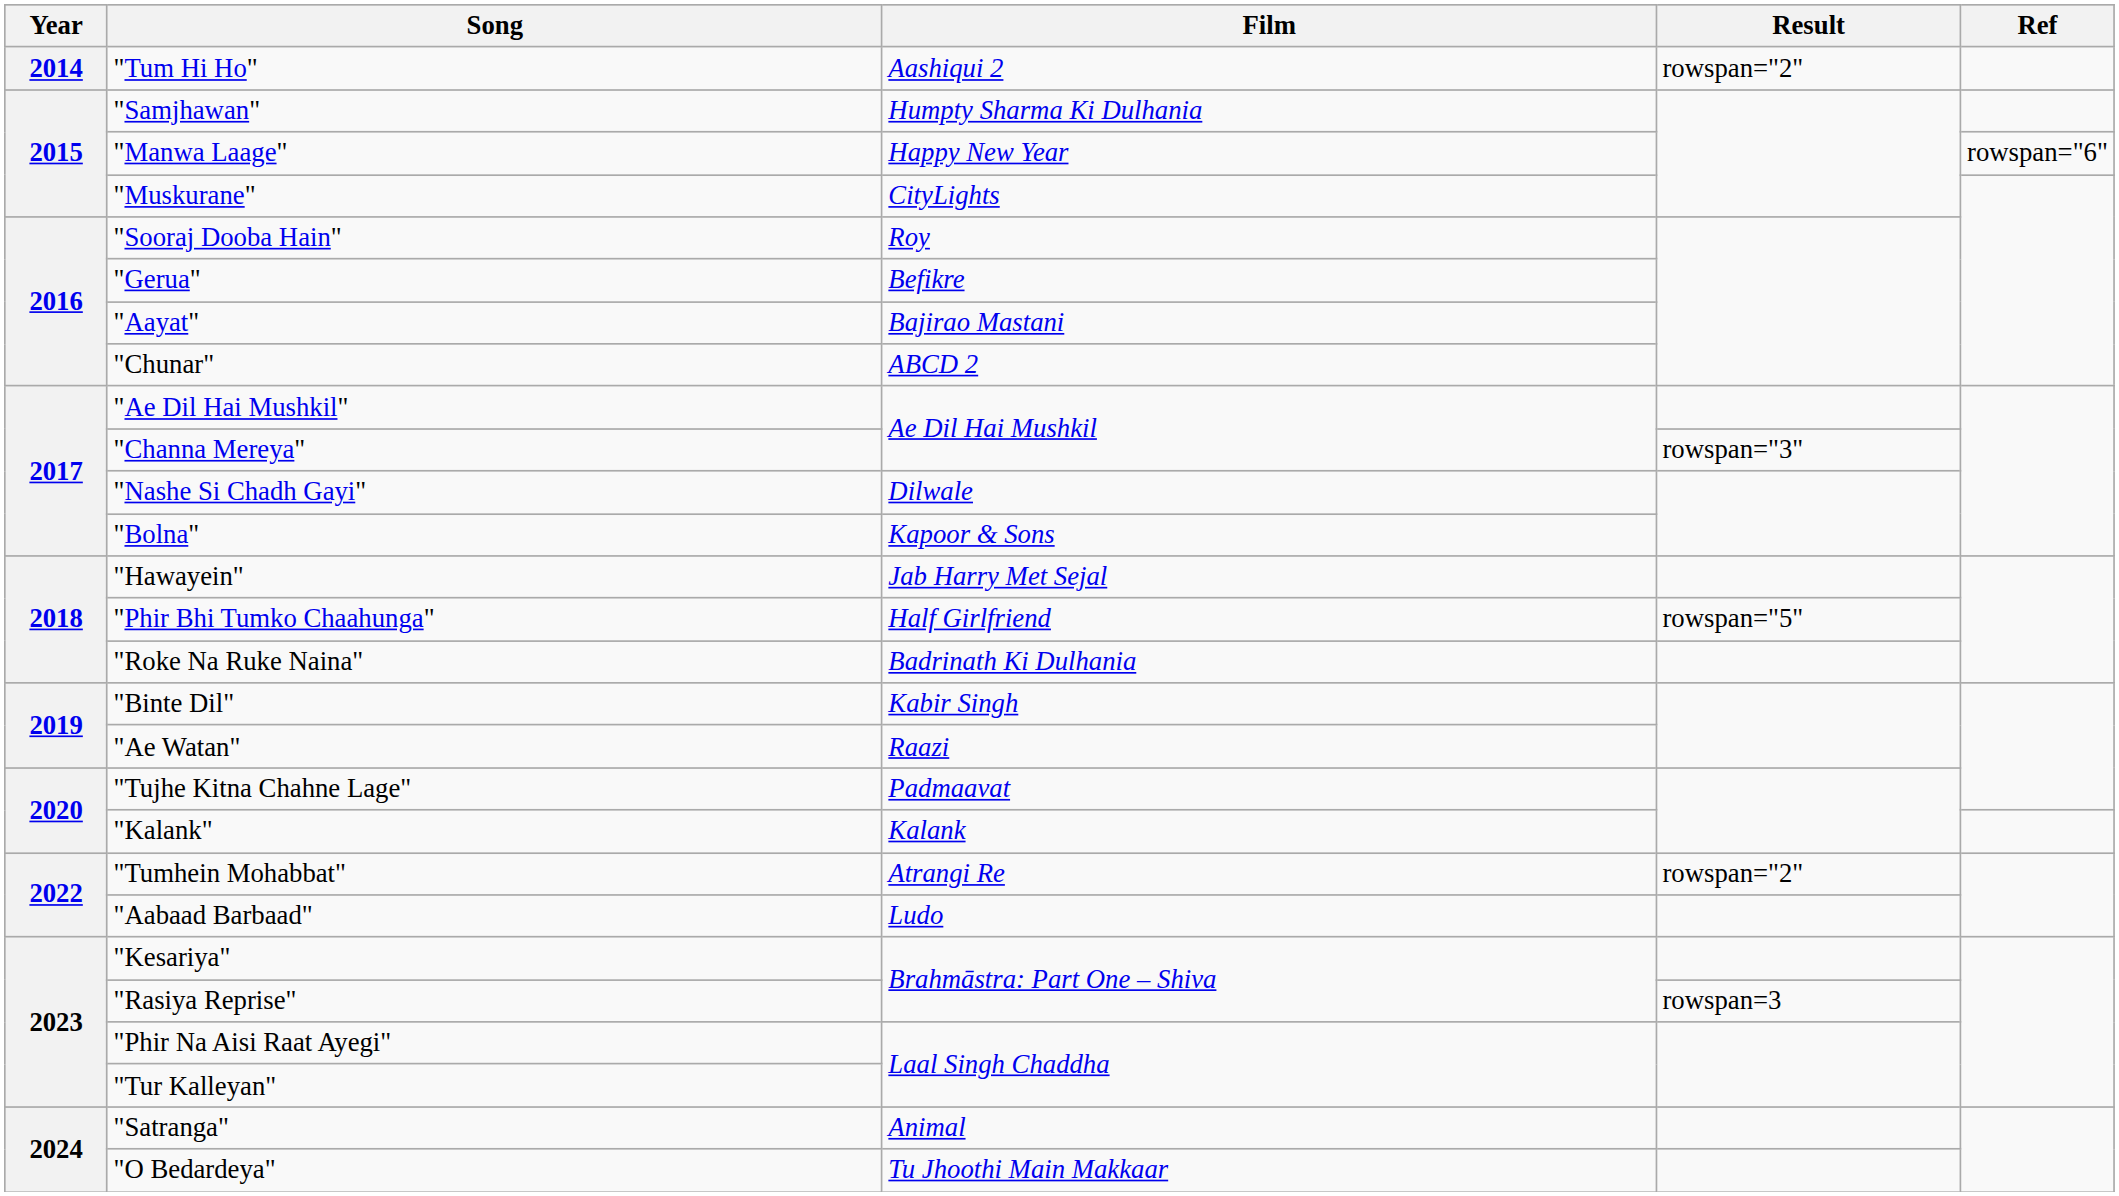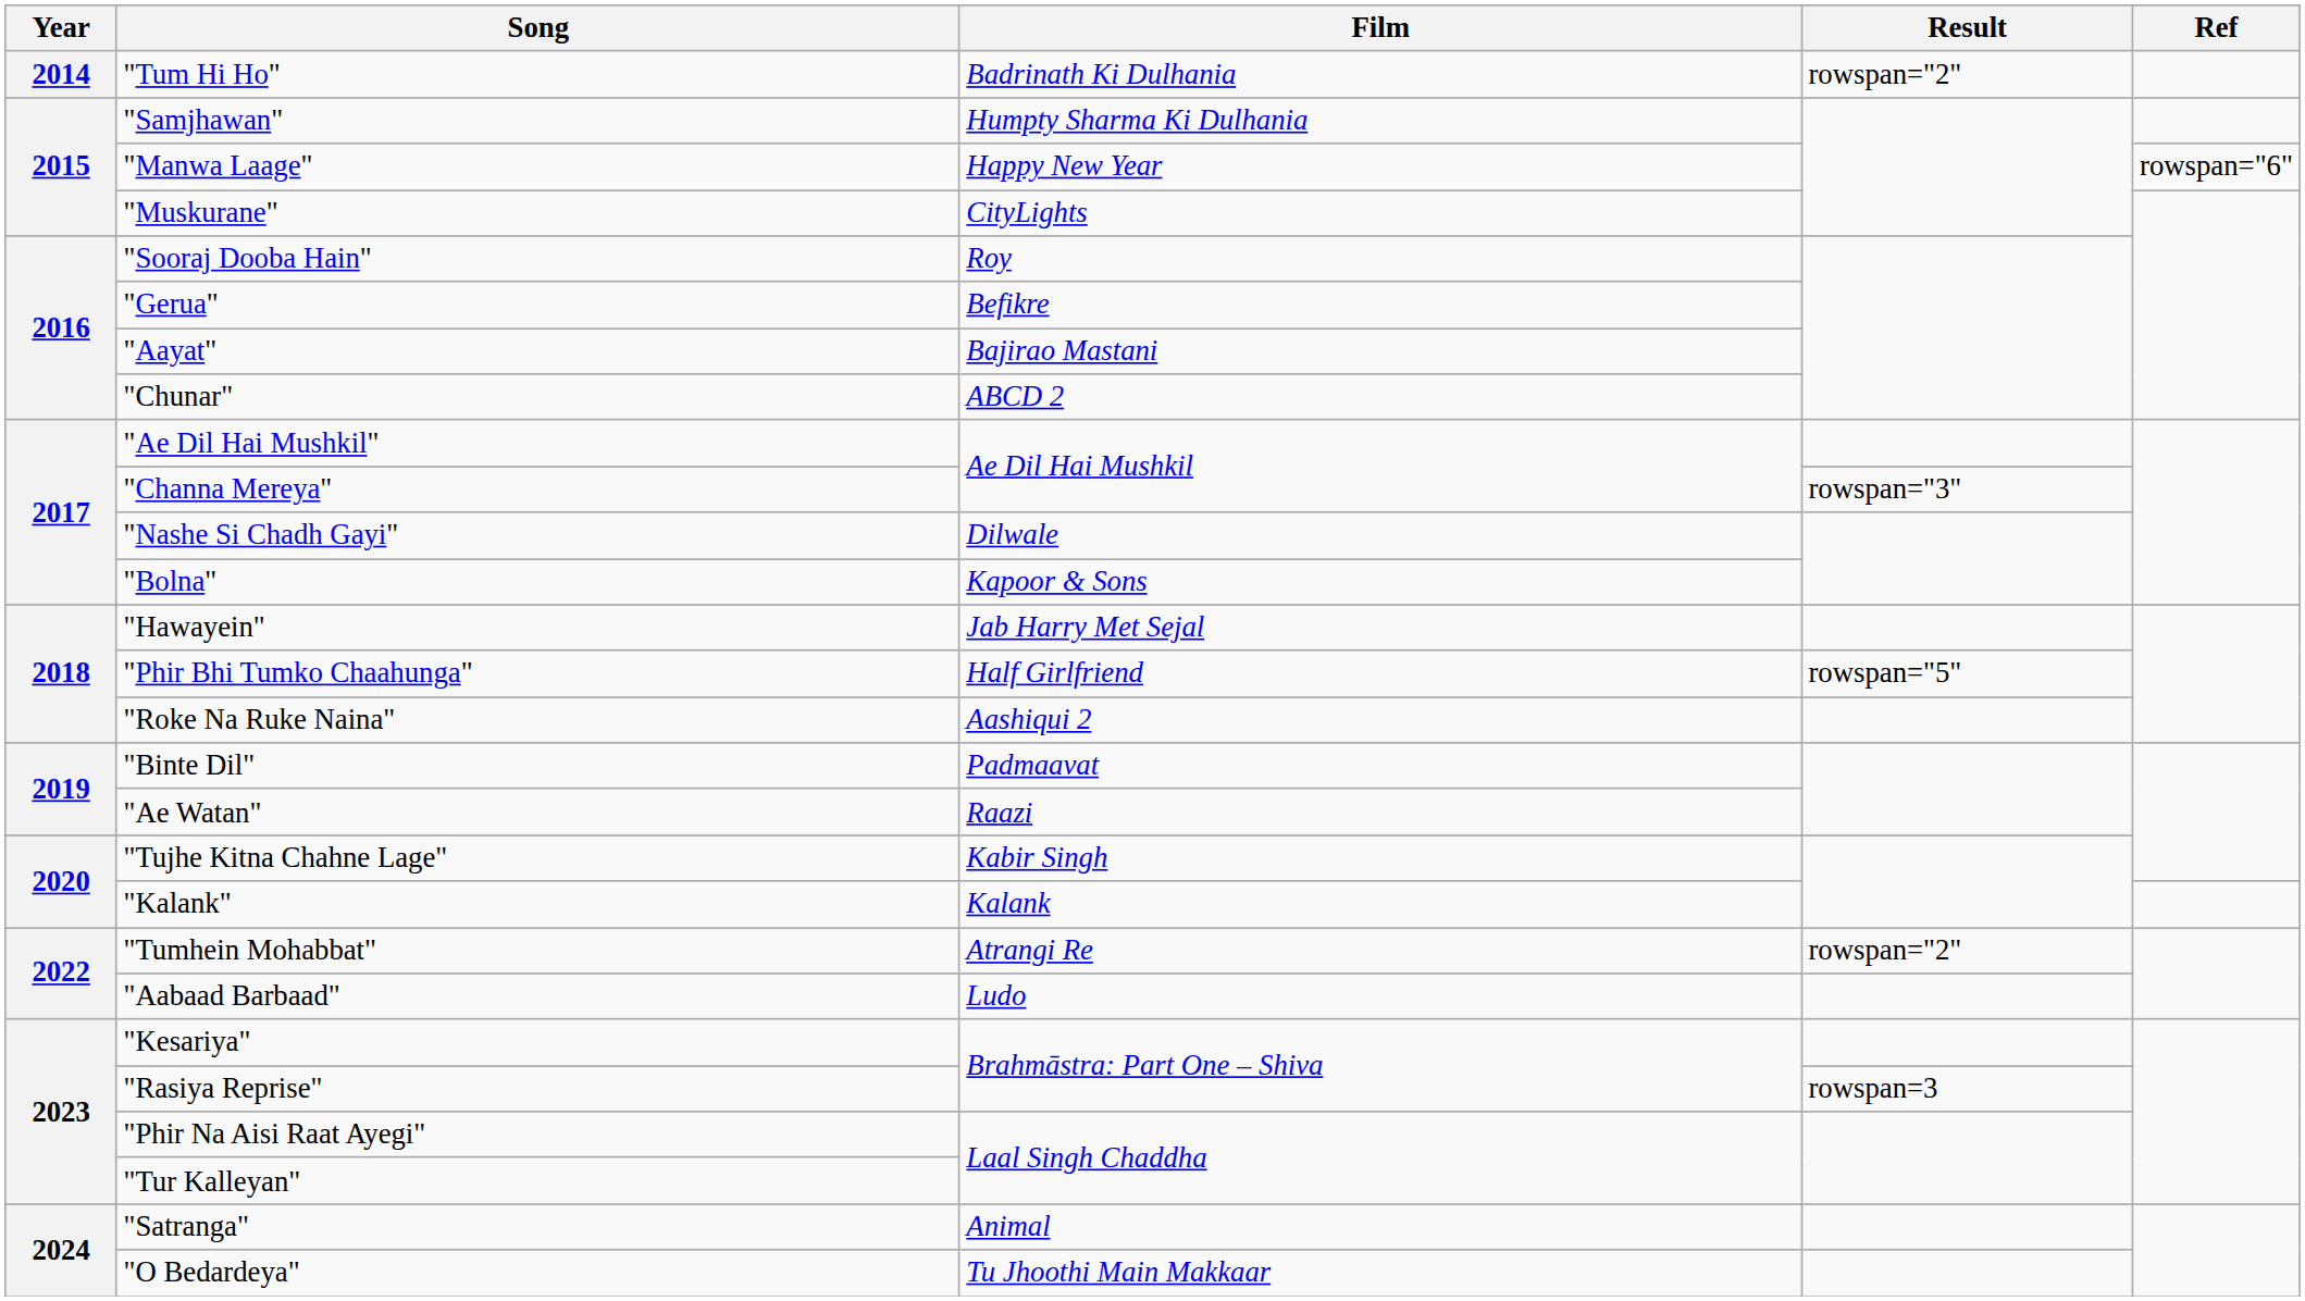"Tum Hi Ho" | Film: Aashiqui 2 -> Badrinath Ki Dulhania
"Roke Na Ruke Naina" | Film: Badrinath Ki Dulhania -> Aashiqui 2
"Binte Dil" | Film: Kabir Singh -> Padmaavat
"Tujhe Kitna Chahne Lage" | Film: Padmaavat -> Kabir Singh
